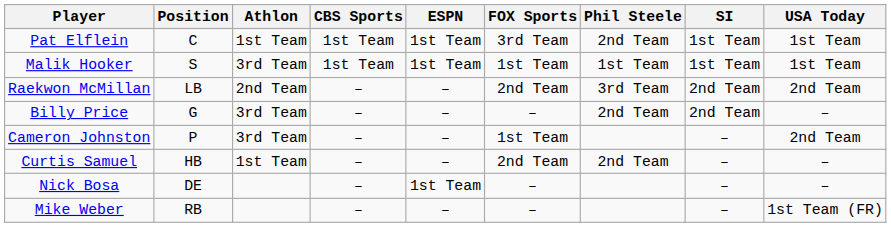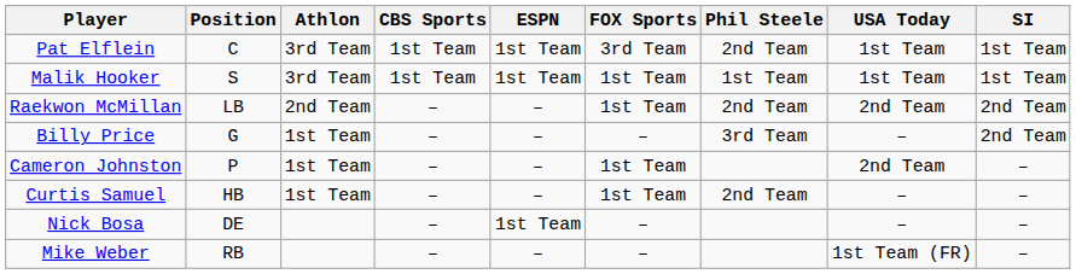columns swapped: SI <-> USA Today
Pat Elflein | Athlon: 1st Team -> 3rd Team
Raekwon McMillan | FOX Sports: 2nd Team -> 1st Team
Raekwon McMillan | Phil Steele: 3rd Team -> 2nd Team
Billy Price | Athlon: 3rd Team -> 1st Team
Billy Price | Phil Steele: 2nd Team -> 3rd Team
Cameron Johnston | Athlon: 3rd Team -> 1st Team
Curtis Samuel | FOX Sports: 2nd Team -> 1st Team
